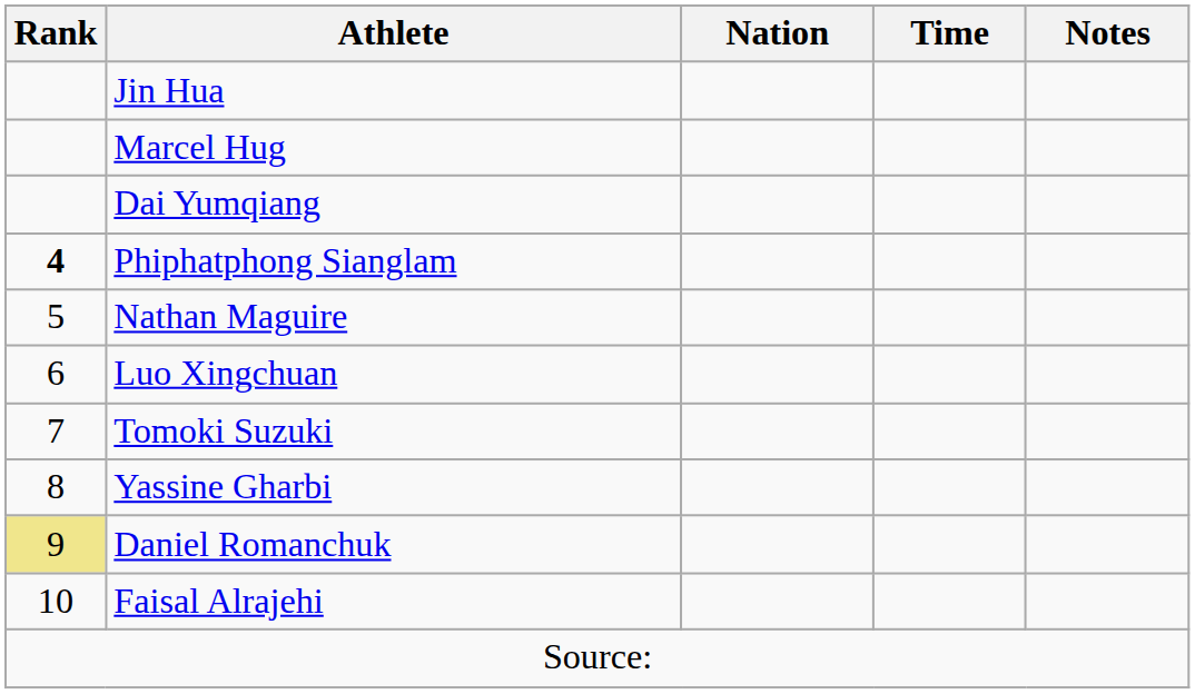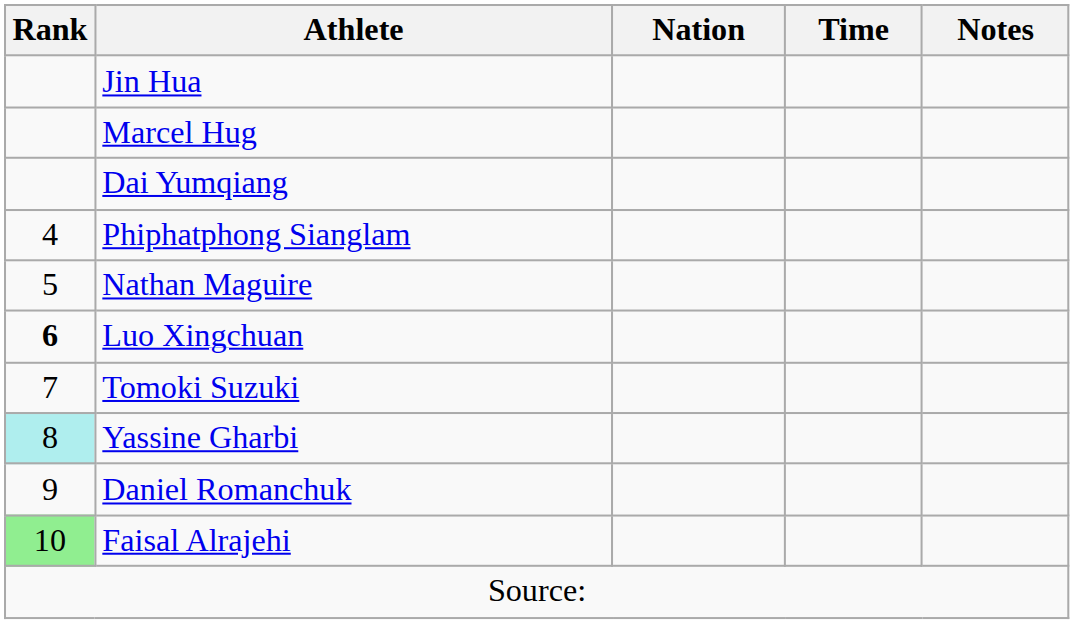Phiphatphong Sianglam | Rank: bold -> normal
Luo Xingchuan | Rank: normal -> bold
Yassine Gharbi | Rank: no background -> paleturquoise background
Daniel Romanchuk | Rank: khaki background -> no background
Faisal Alrajehi | Rank: no background -> lightgreen background
